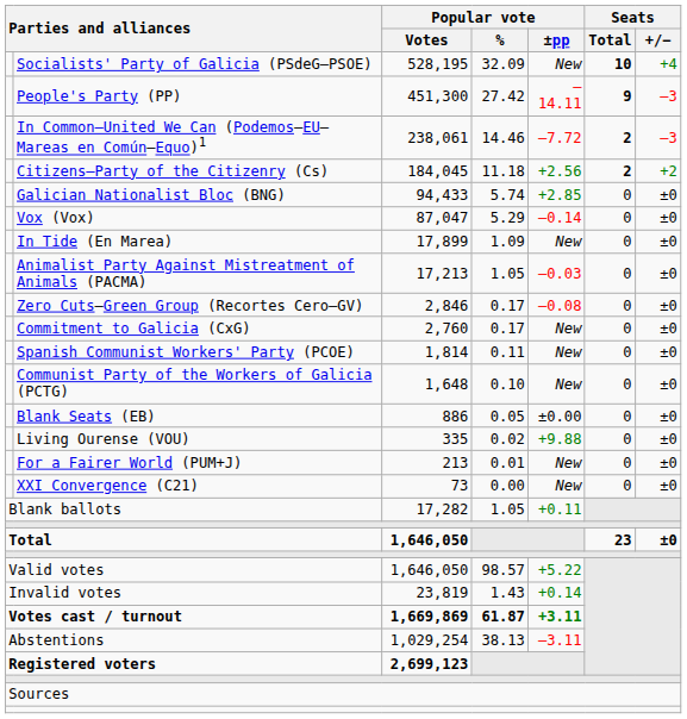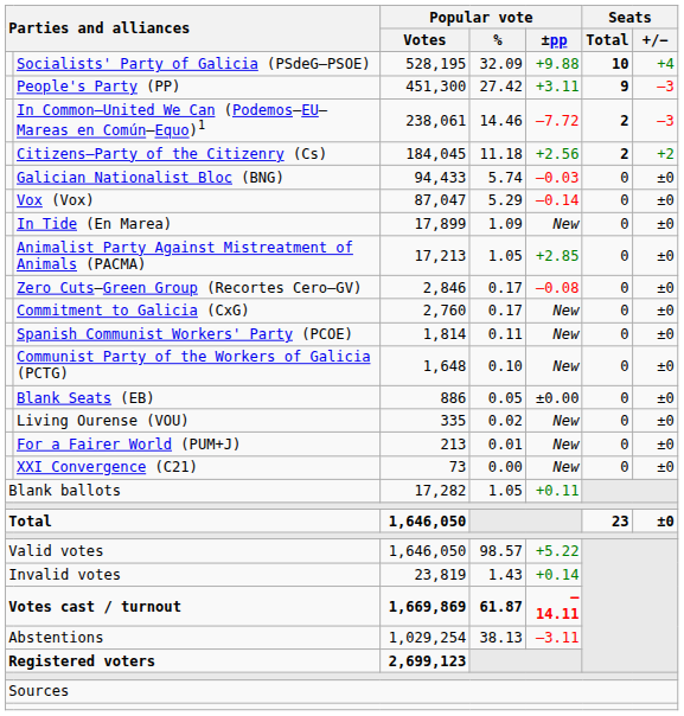Socialists' Party of Galicia (PSdeG–PSOE) | Popular vote / ±pp: New -> +9.88
People's Party (PP) | Popular vote / ±pp: –14.11 -> +3.11
Galician Nationalist Bloc (BNG) | Popular vote / ±pp: +2.85 -> –0.03
Animalist Party Against Mistreatment of Animals (PACMA) | Popular vote / ±pp: –0.03 -> +2.85
Living Ourense (VOU) | Popular vote / ±pp: +9.88 -> New
Votes cast / turnout | Popular vote / ±pp: +3.11 -> –14.11
